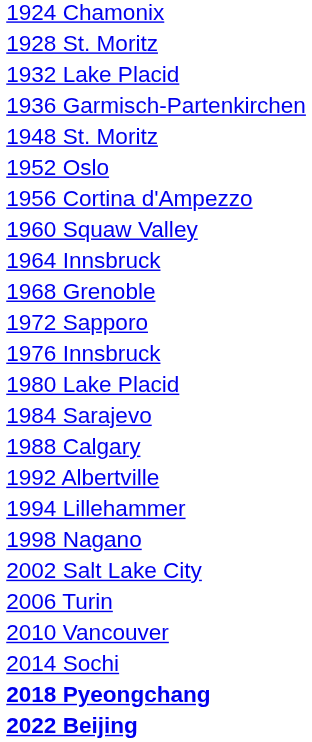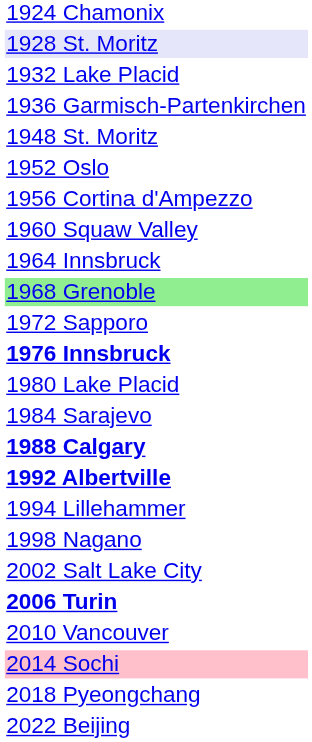1928 St. Moritz | column 1: no background -> lavender background
1968 Grenoble | column 1: no background -> lightgreen background
1976 Innsbruck | column 1: normal -> bold
1988 Calgary | column 1: normal -> bold
1992 Albertville | column 1: normal -> bold
2006 Turin | column 1: normal -> bold
2014 Sochi | column 1: no background -> pink background
2018 Pyeongchang | column 1: bold -> normal
2022 Beijing | column 1: bold -> normal
